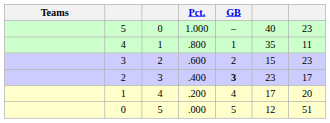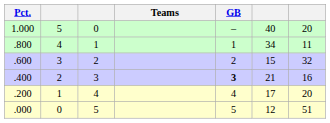columns swapped: Teams <-> Pct.
row 2 | column 7: 23 -> 20
row 3 | column 6: 35 -> 34
row 4 | column 7: 23 -> 32
row 5 | column 6: 23 -> 21
row 5 | column 7: 17 -> 16
